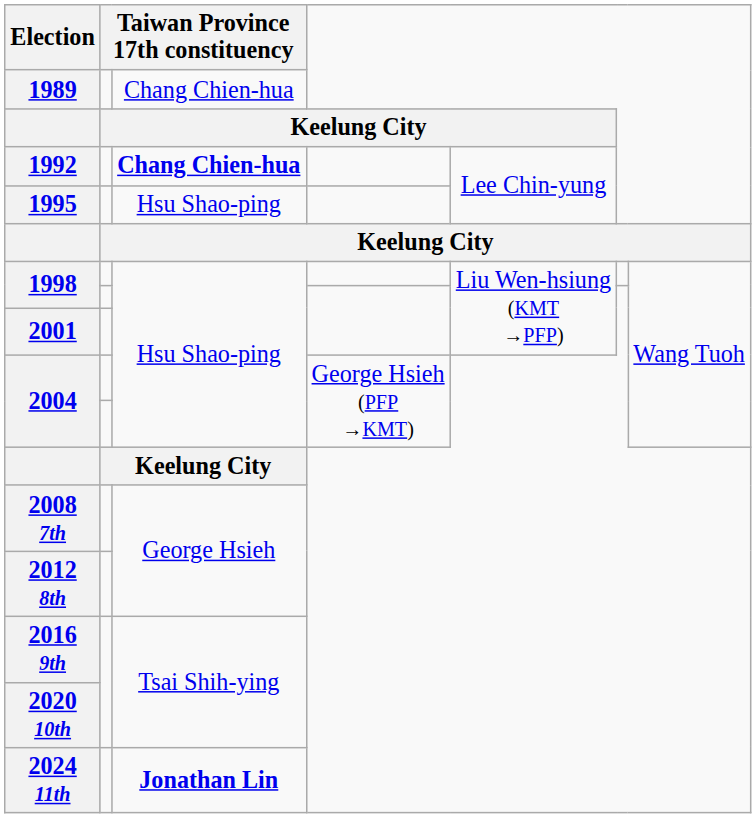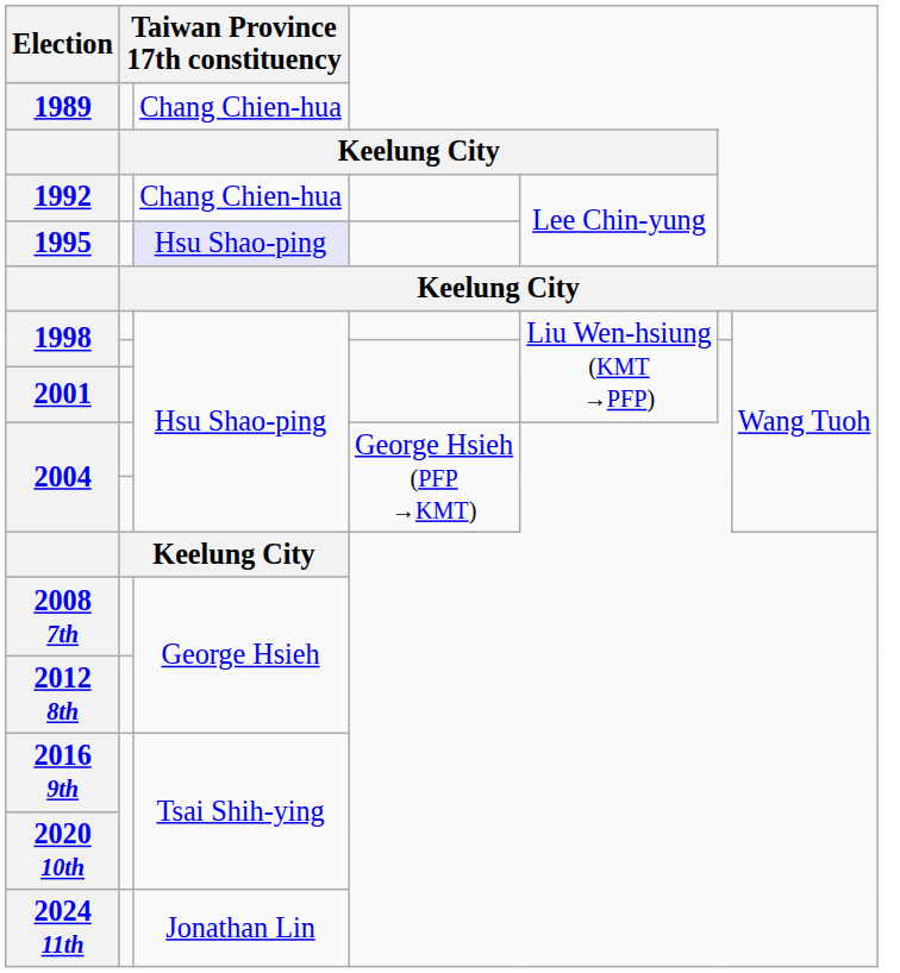1992 | column 3: bold -> normal
1995 | column 3: no background -> lavender background
2024 11th | column 3: bold -> normal
